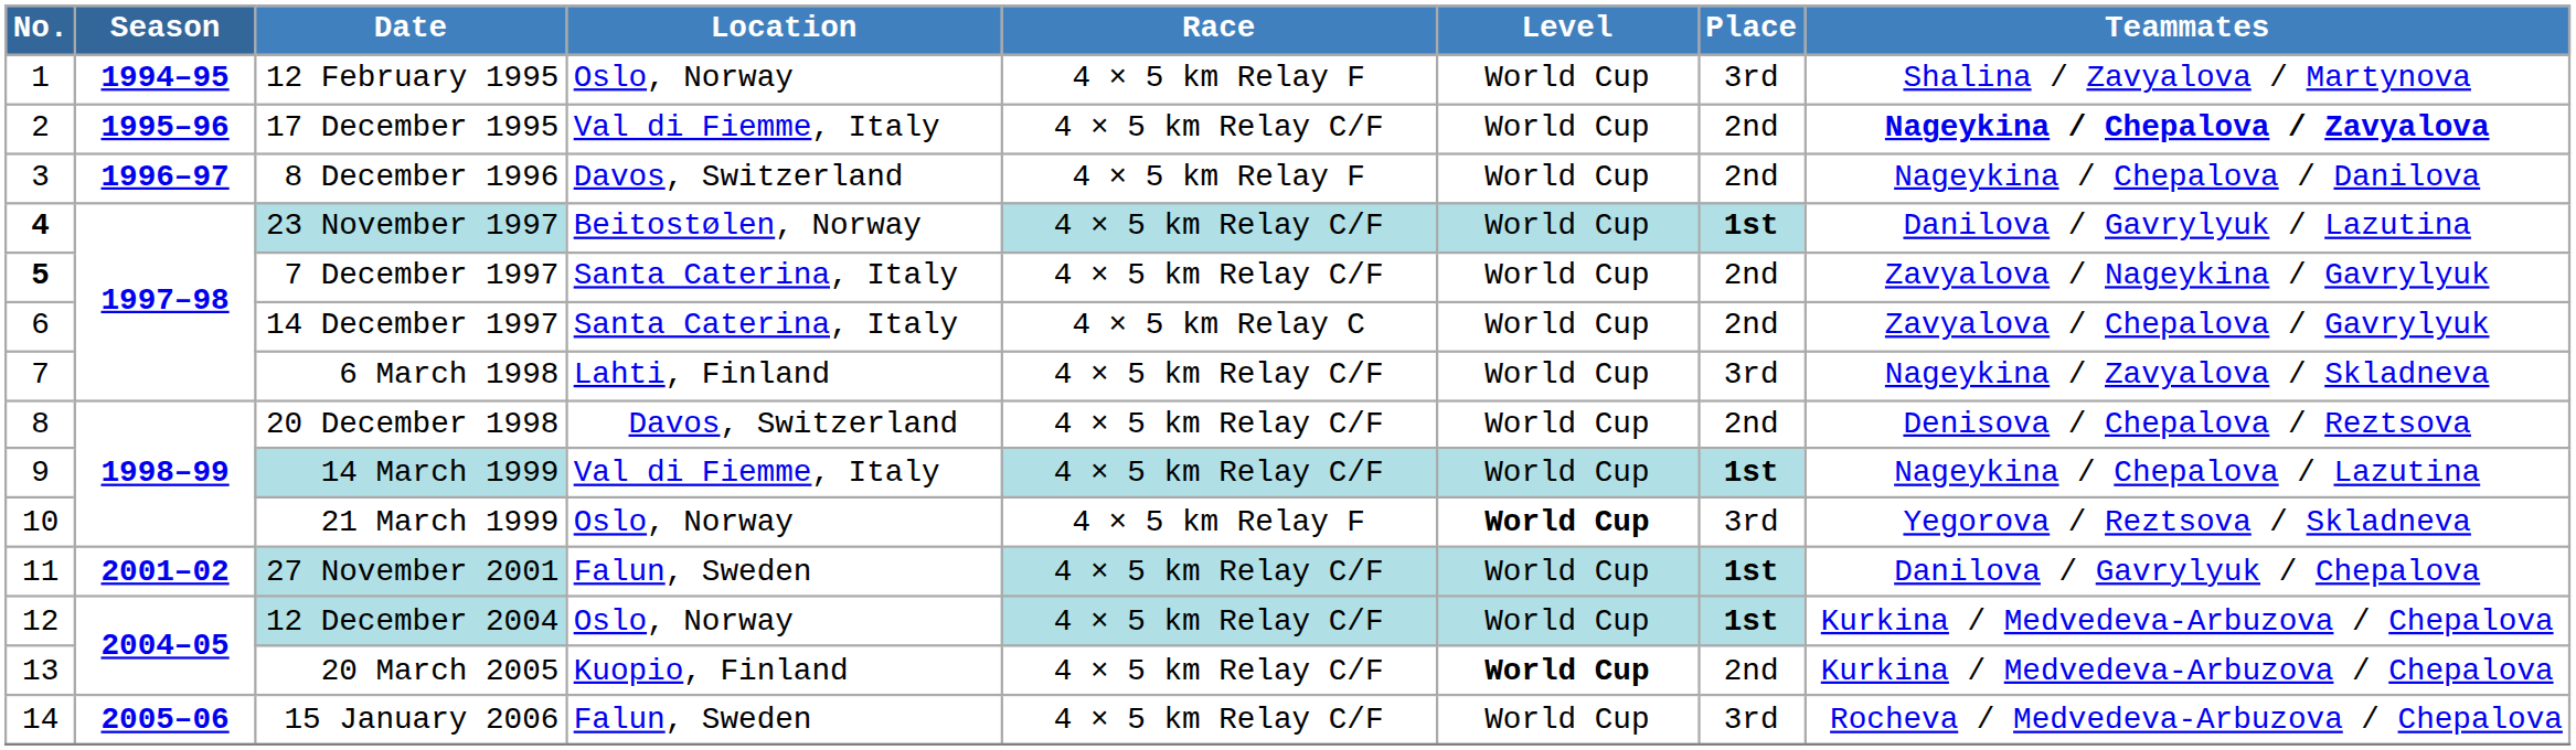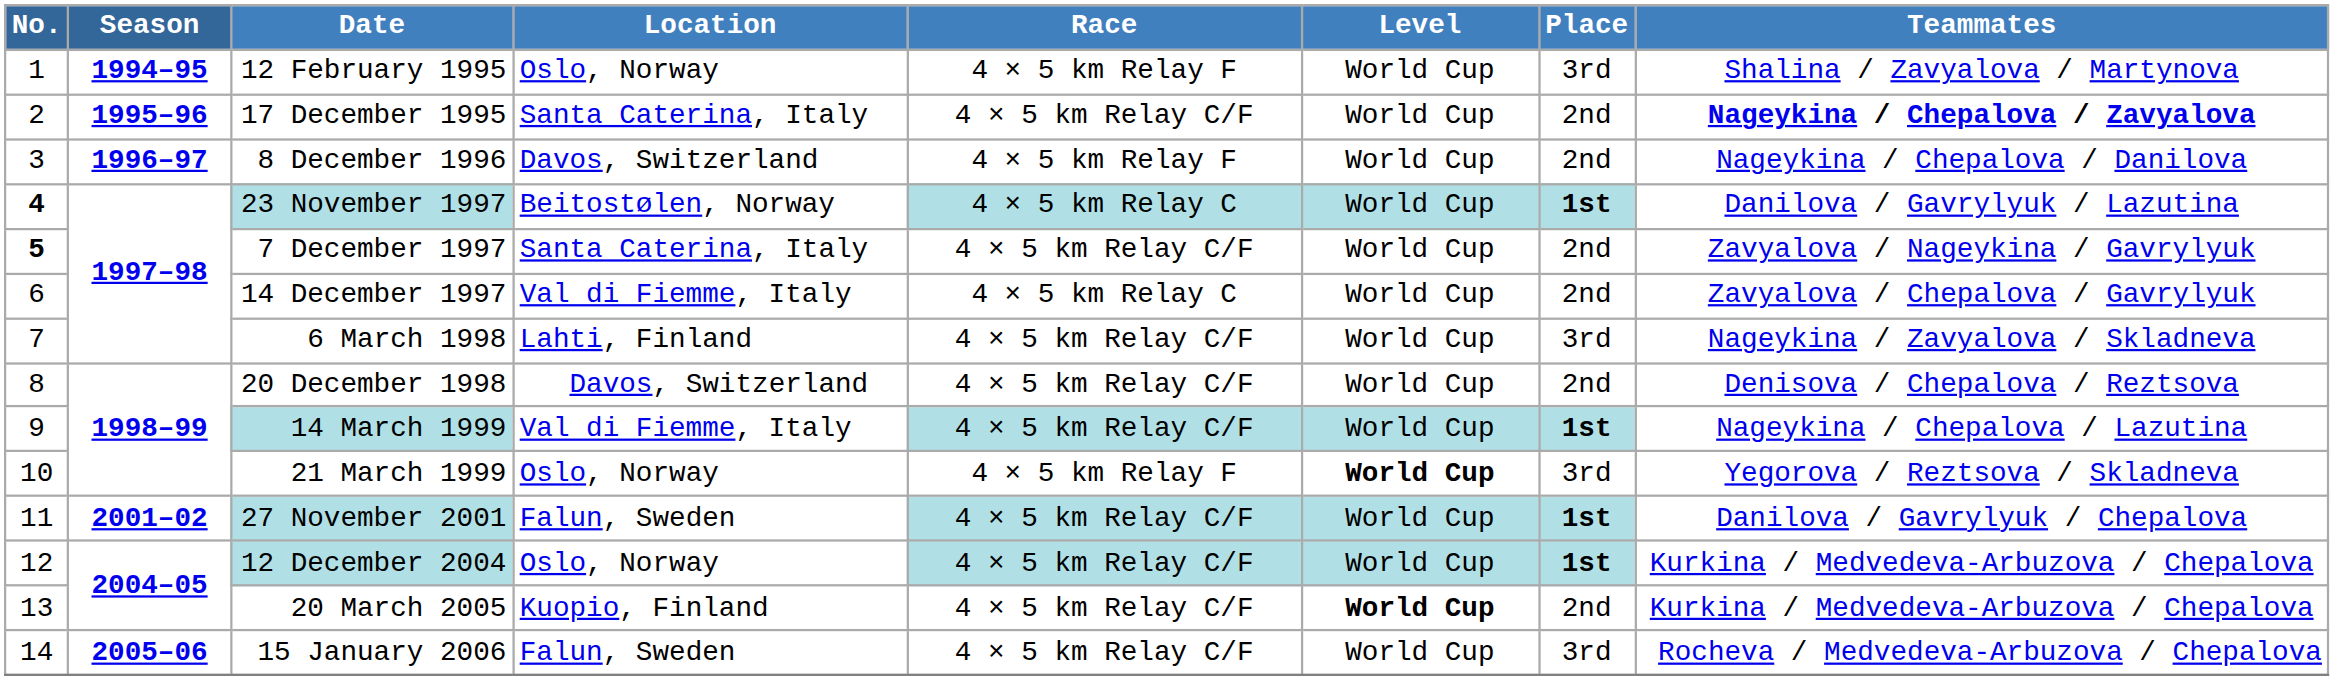17 December 1995 | Location: Val di Fiemme, Italy -> Santa Caterina, Italy
23 November 1997 | Race: 4 × 5 km Relay C/F -> 4 × 5 km Relay C
14 December 1997 | Location: Santa Caterina, Italy -> Val di Fiemme, Italy
